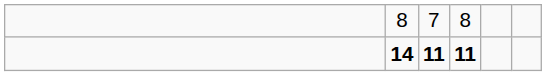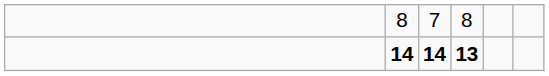row 2 | column 3: 11 -> 14
row 2 | column 4: 11 -> 13
